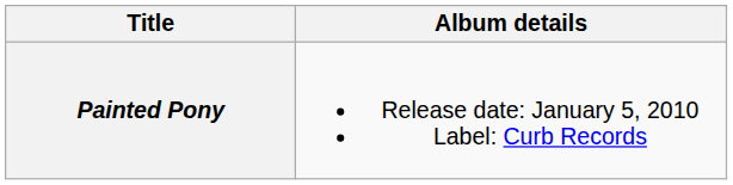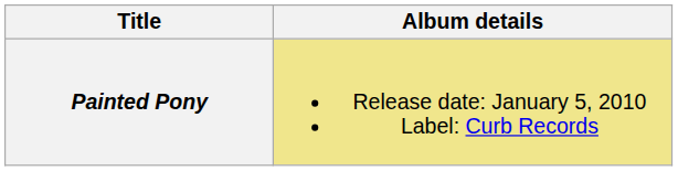Painted Pony | Album details: no background -> khaki background
